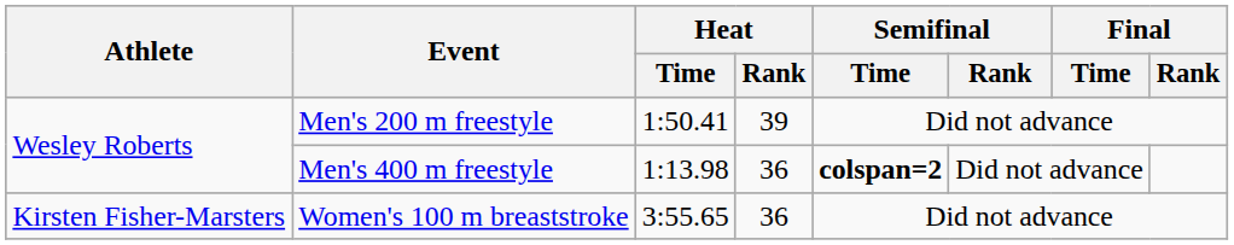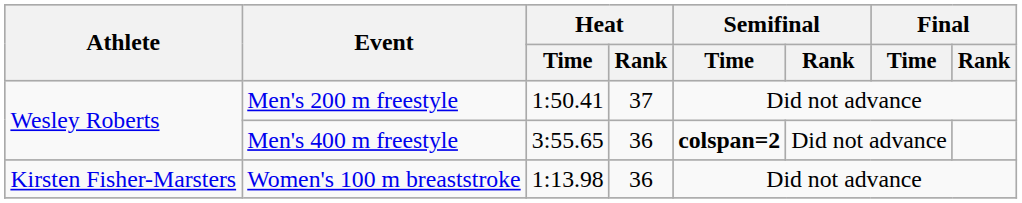Men's 200 m freestyle | Heat / Rank: 39 -> 37
Men's 400 m freestyle | Heat / Time: 1:13.98 -> 3:55.65
Women's 100 m breaststroke | Heat / Time: 3:55.65 -> 1:13.98
